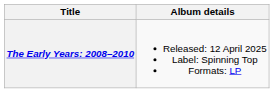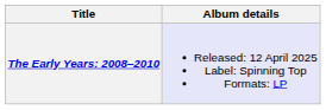The Early Years: 2008–2010 | Album details: no background -> lavender background
